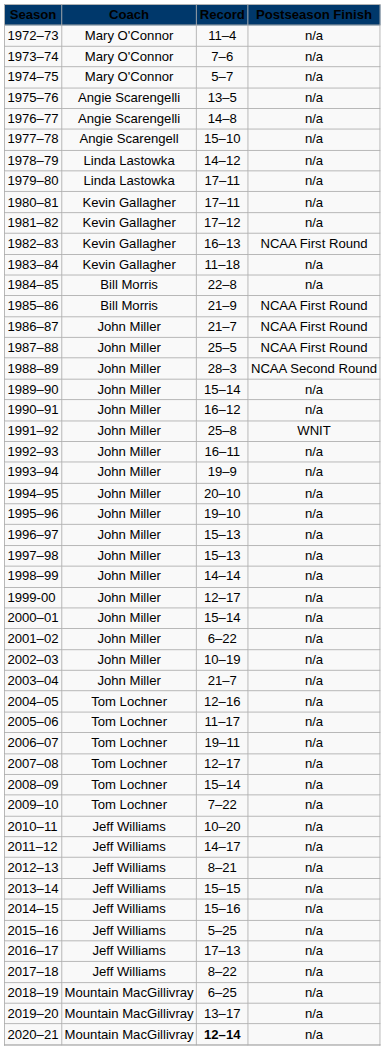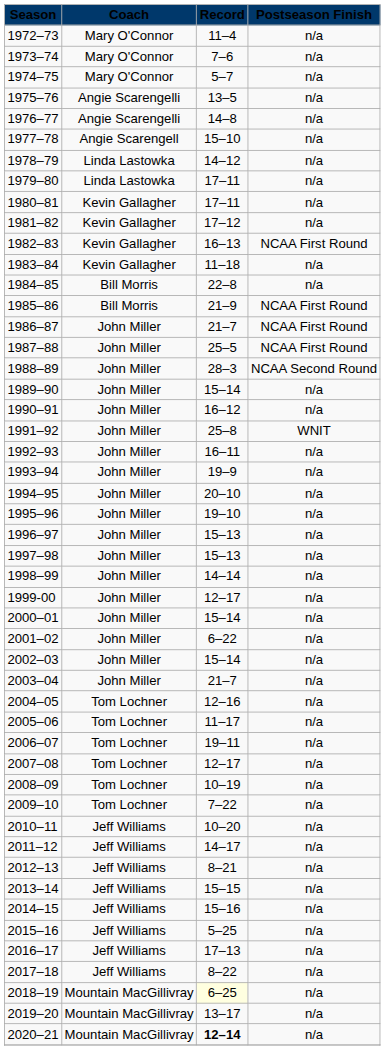2002–03 | column 3: 10–19 -> 15–14
2008–09 | column 3: 15–14 -> 10–19
2018–19 | column 3: no background -> lightyellow background
